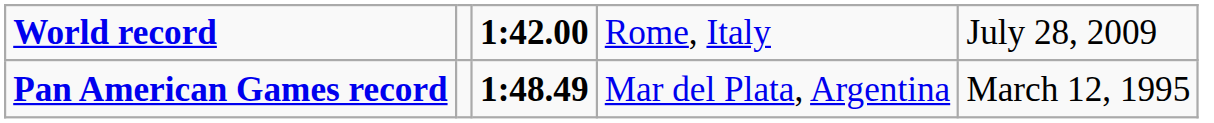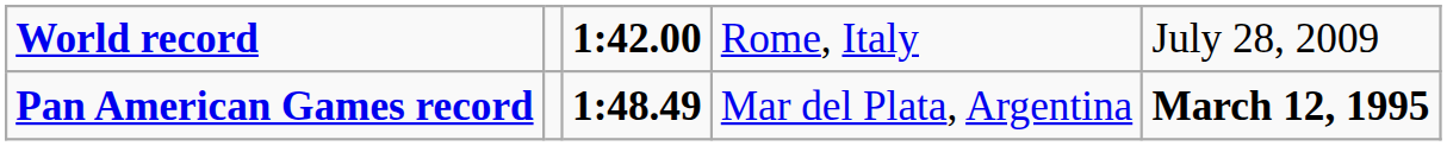Pan American Games record | column 5: normal -> bold
